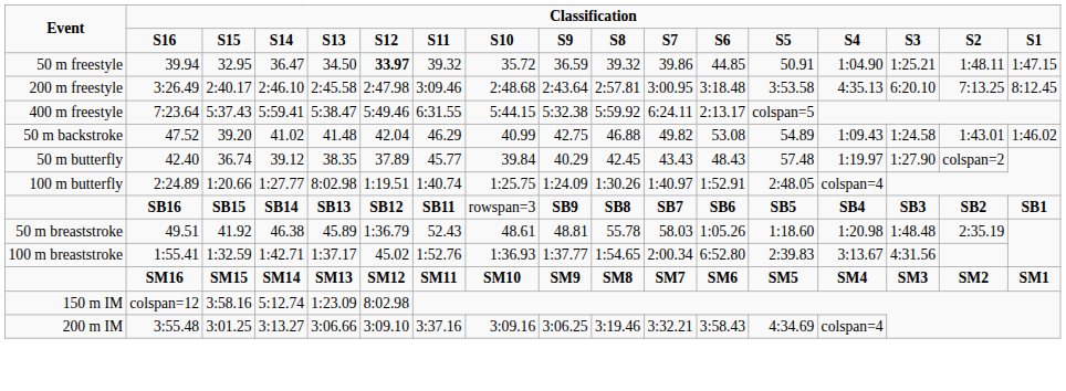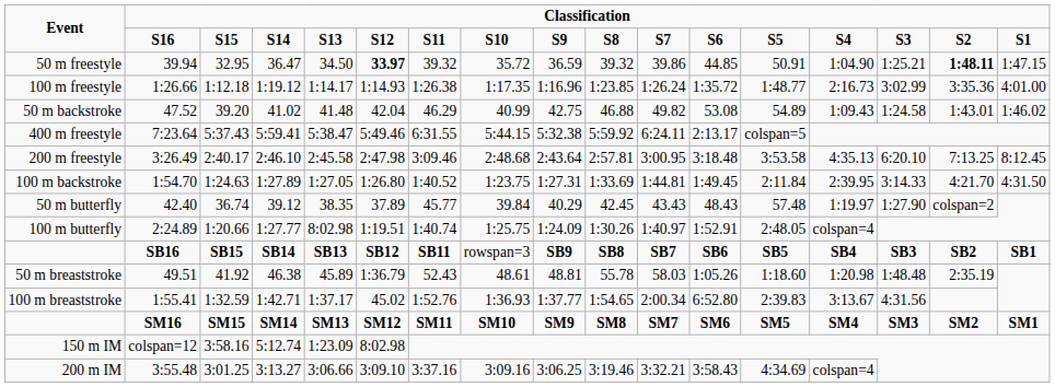50 m freestyle | column 16: normal -> bold
+ row: 100 m freestyle | 1:26.66 | 1:12.18 | 1:19.12 | 1:14.17 | 1:14.93 | 1:26.38 | 1:17.35 | 1:16.96 | 1:23.85 | 1:26.24 | 1:35.72 | 1:48.77 | 2:16.73 | 3:02.99 | 3:35.36 | 4:01.00
rows swapped: 200 m freestyle <-> 50 m backstroke
+ row: 100 m backstroke | 1:54.70 | 1:24.63 | 1:27.89 | 1:27.05 | 1:26.80 | 1:40.52 | 1:23.75 | 1:27.31 | 1:33.69 | 1:44.81 | 1:49.45 | 2:11.84 | 2:39.95 | 3:14.33 | 4:21.70 | 4:31.50
